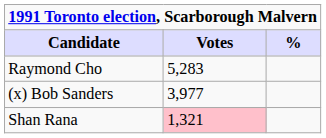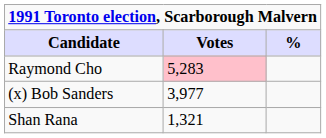Raymond Cho | Votes: no background -> pink background
Shan Rana | Votes: pink background -> no background
